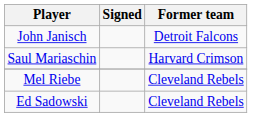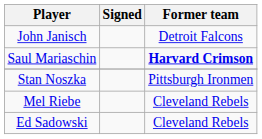Saul Mariaschin | Former team: normal -> bold
+ row: Stan Noszka | Pittsburgh Ironmen
